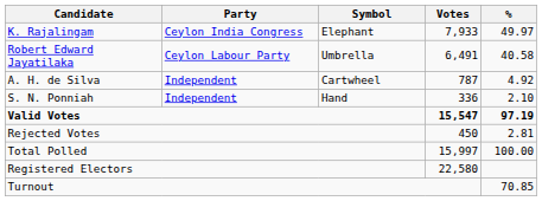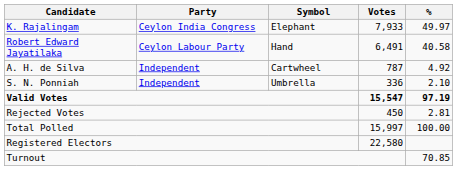Robert Edward Jayatilaka | Symbol: Umbrella -> Hand
S. N. Ponniah | Symbol: Hand -> Umbrella
